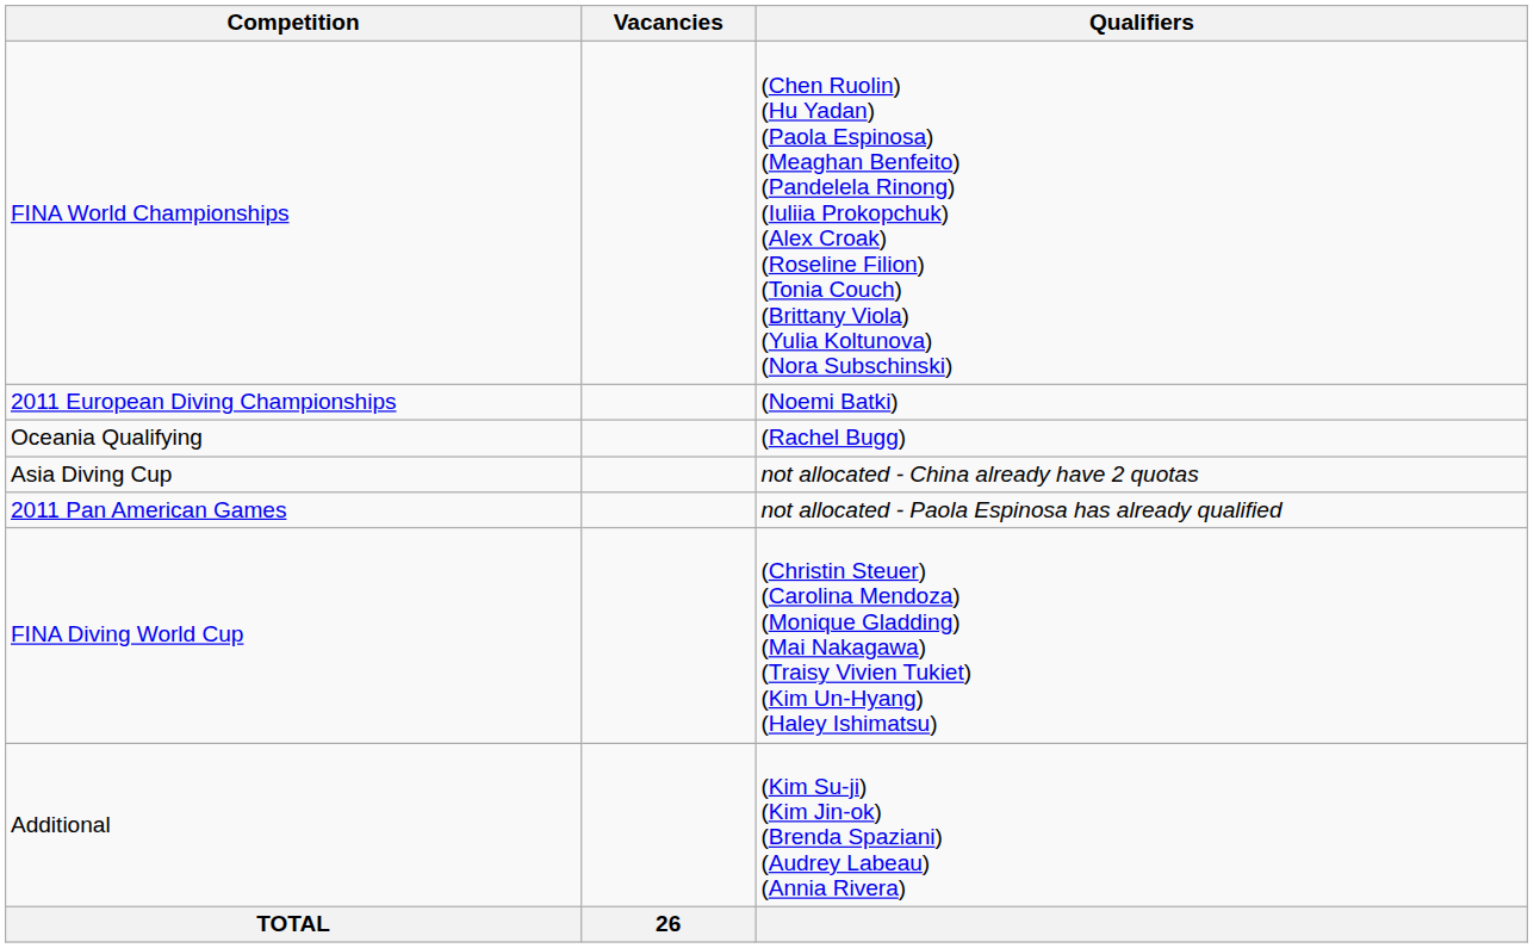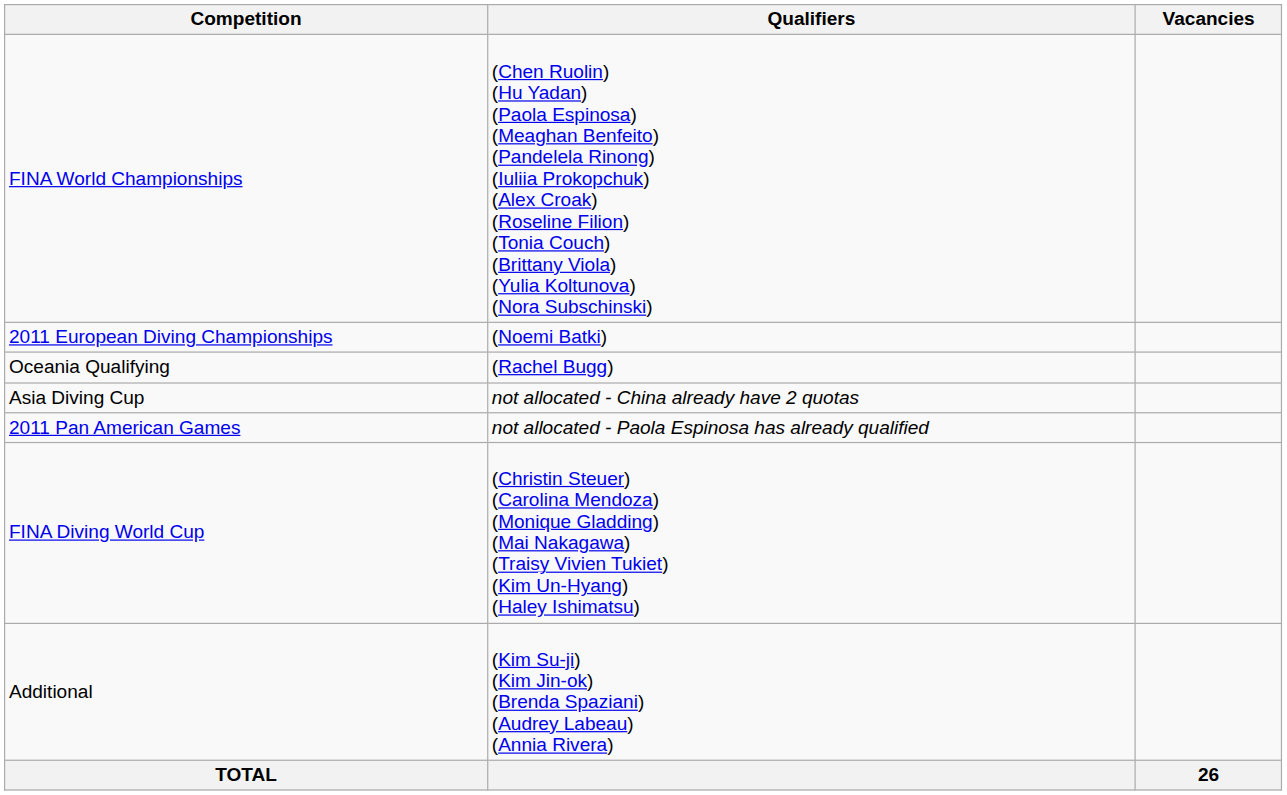columns swapped: Vacancies <-> Qualifiers
